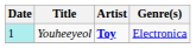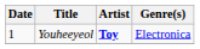Youheeyeol | Date: paleturquoise background -> no background
